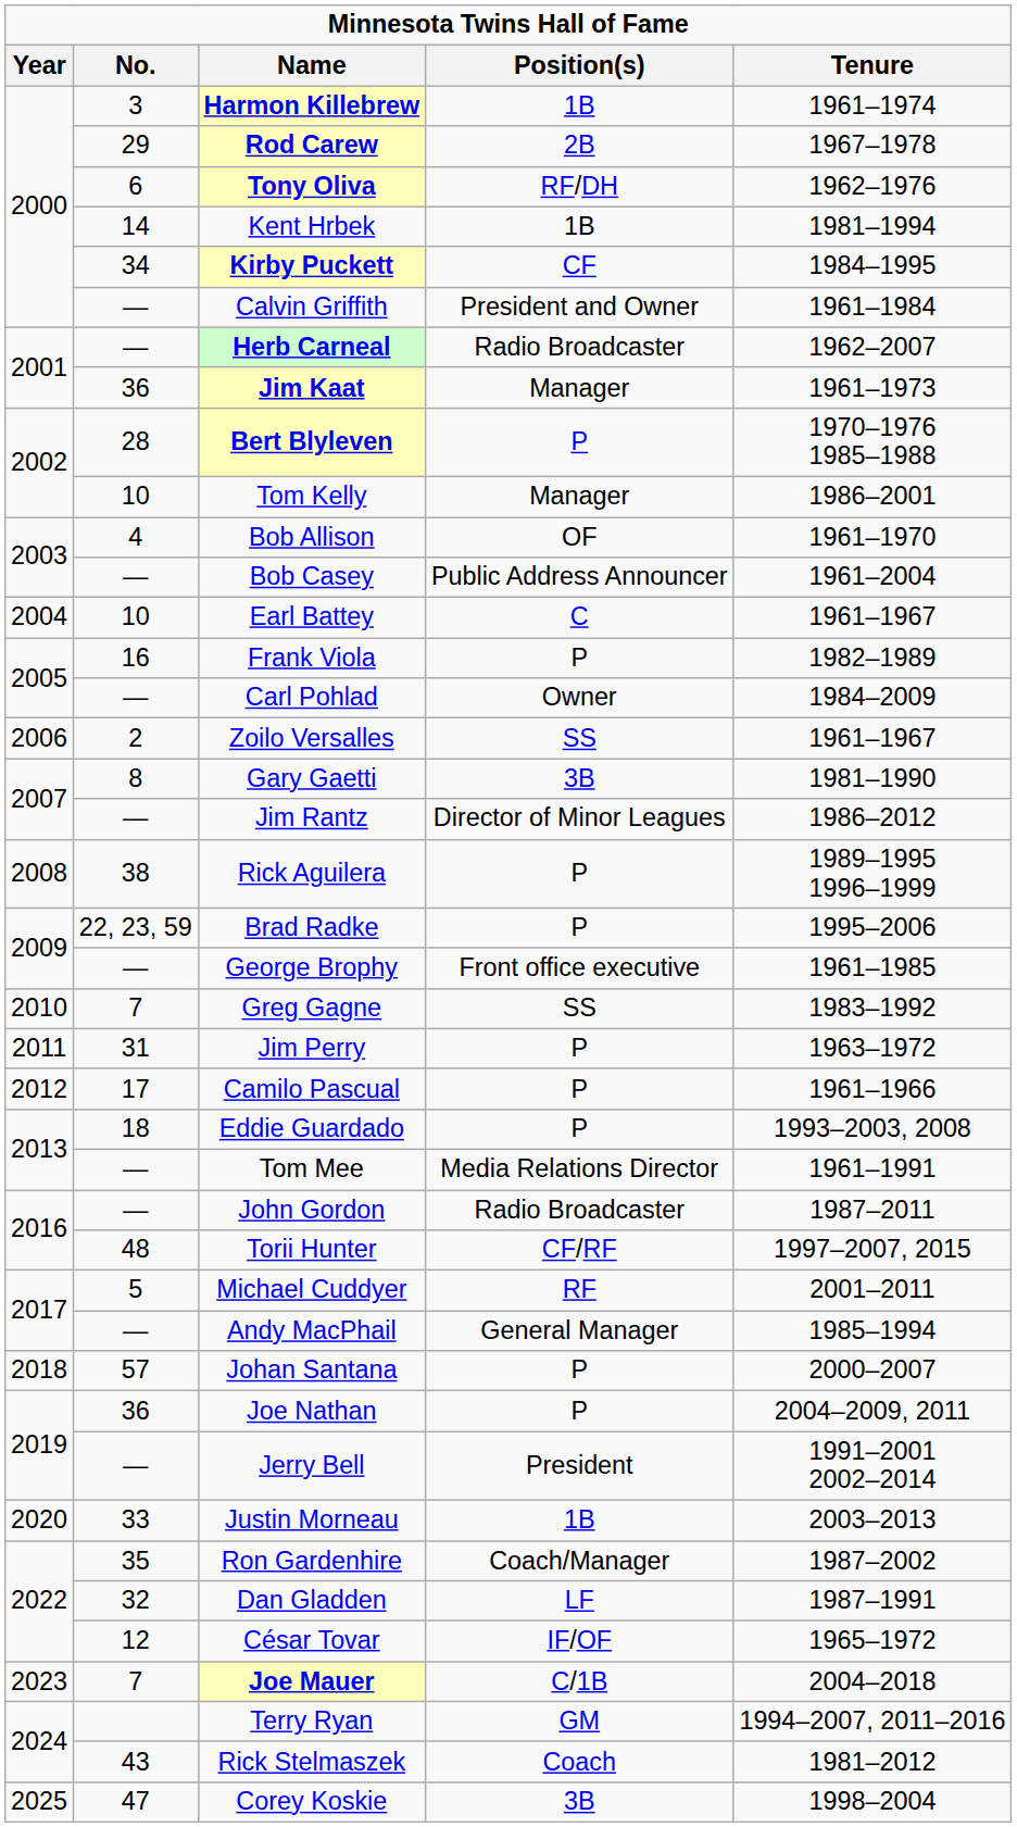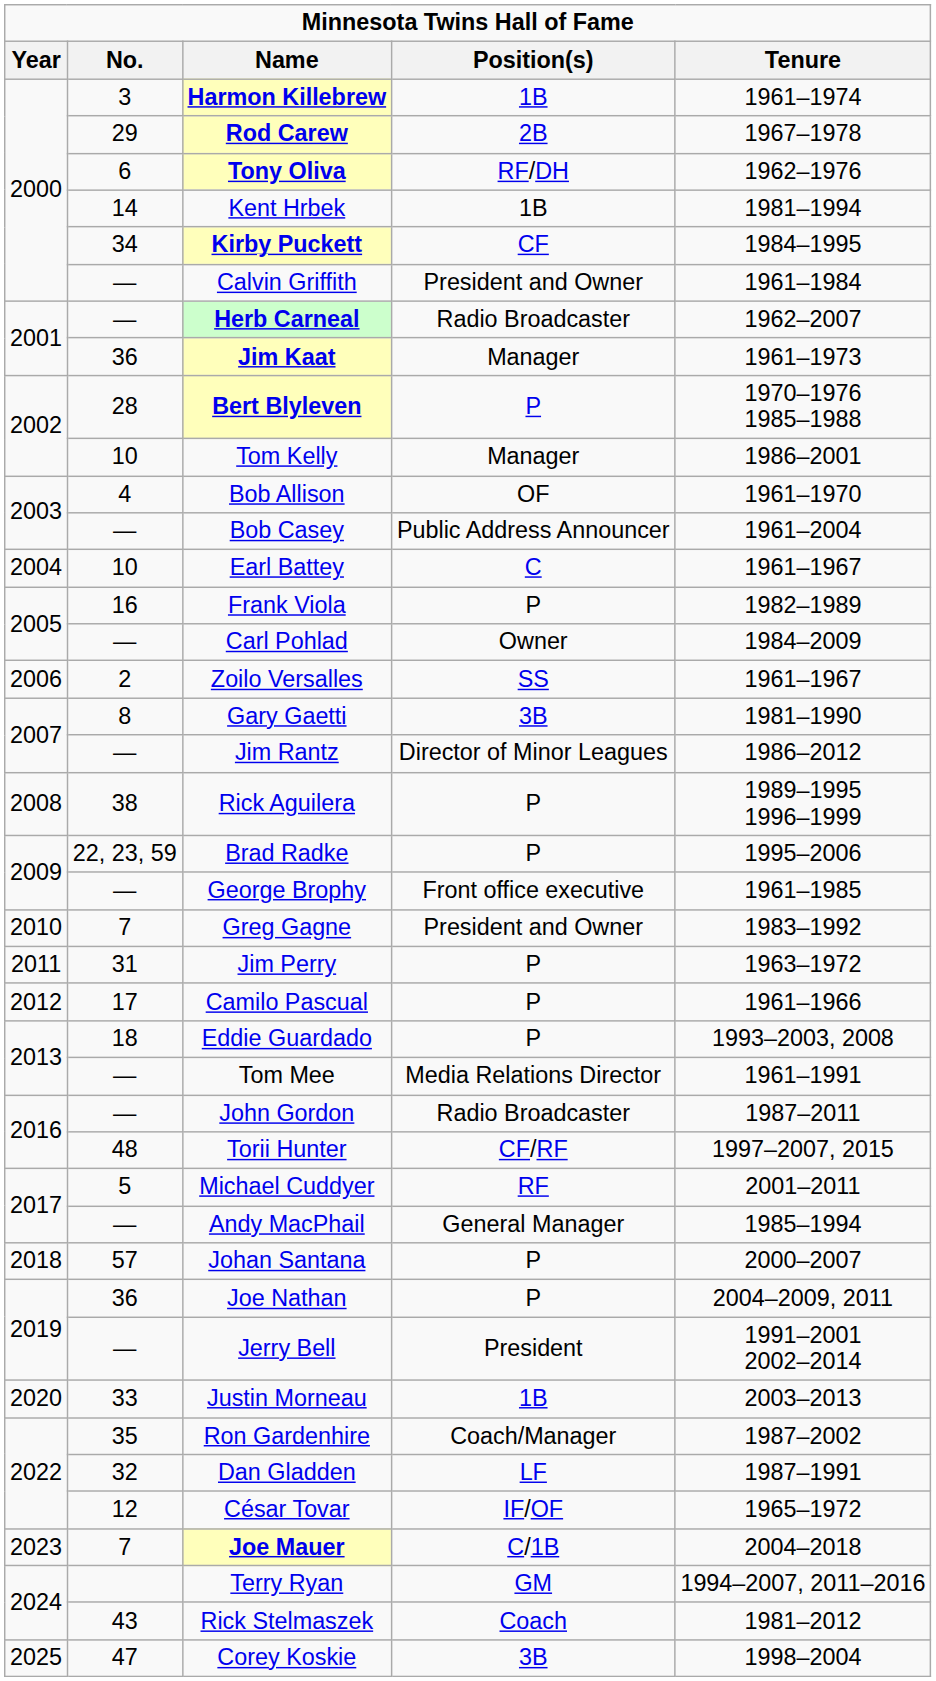Greg Gagne | Position(s): SS -> President and Owner
